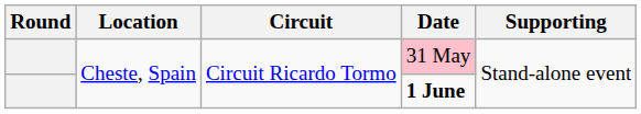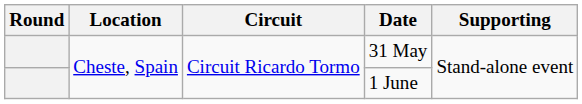31 May | Date: pink background -> no background
1 June | Date: bold -> normal
